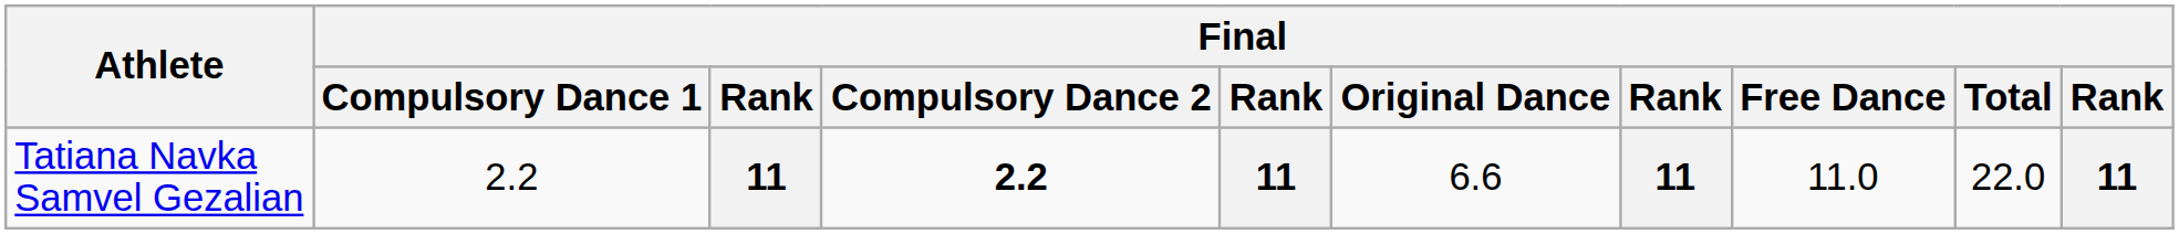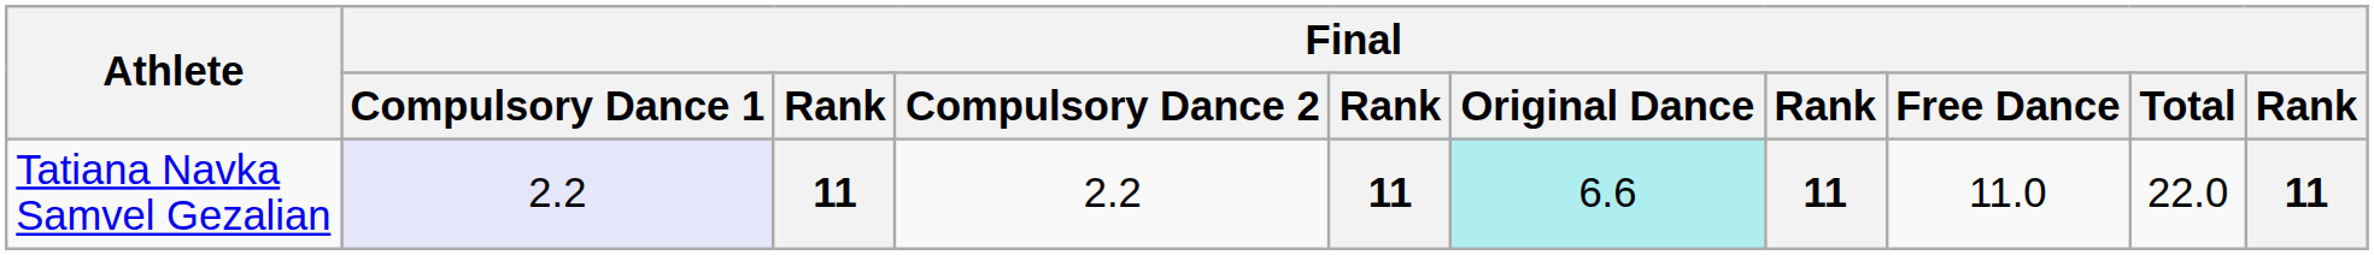Tatiana Navka Samvel Gezalian | Final / Compulsory Dance 1: no background -> lavender background
Tatiana Navka Samvel Gezalian | Final / Compulsory Dance 2: bold -> normal
Tatiana Navka Samvel Gezalian | Final / Original Dance: no background -> paleturquoise background
